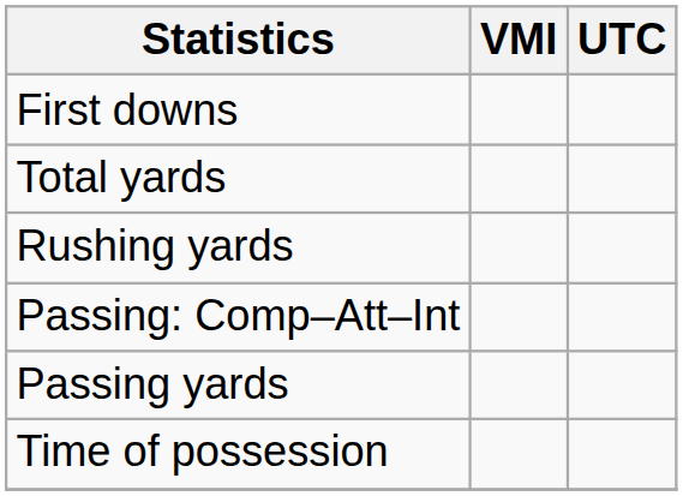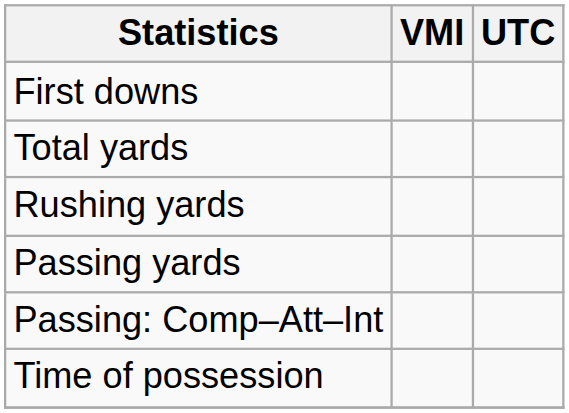rows swapped: Passing yards <-> Passing: Comp–Att–Int
